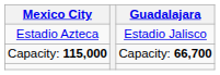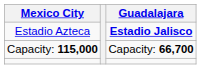Estadio Azteca | Guadalajara: normal -> bold
